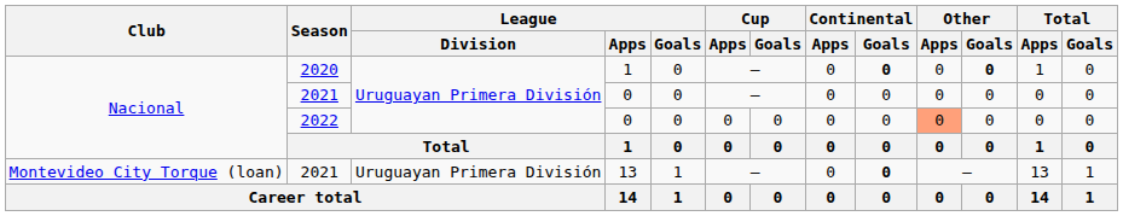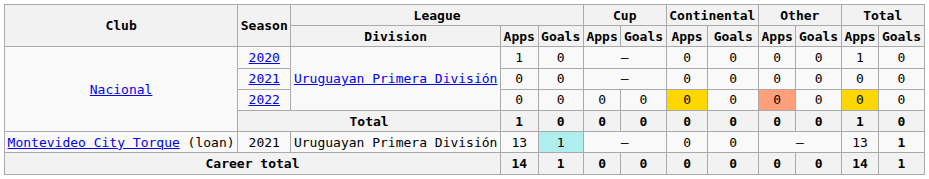2020 | Continental / Goals: bold -> normal
2020 | Other / Goals: bold -> normal
2022 | Continental / Apps: no background -> gold background
2022 | Total / Apps: no background -> gold background
2021 / 13 | League / Goals: no background -> paleturquoise background
2021 / 13 | Continental / Goals: bold -> normal
2021 / 13 | Total / Goals: normal -> bold
